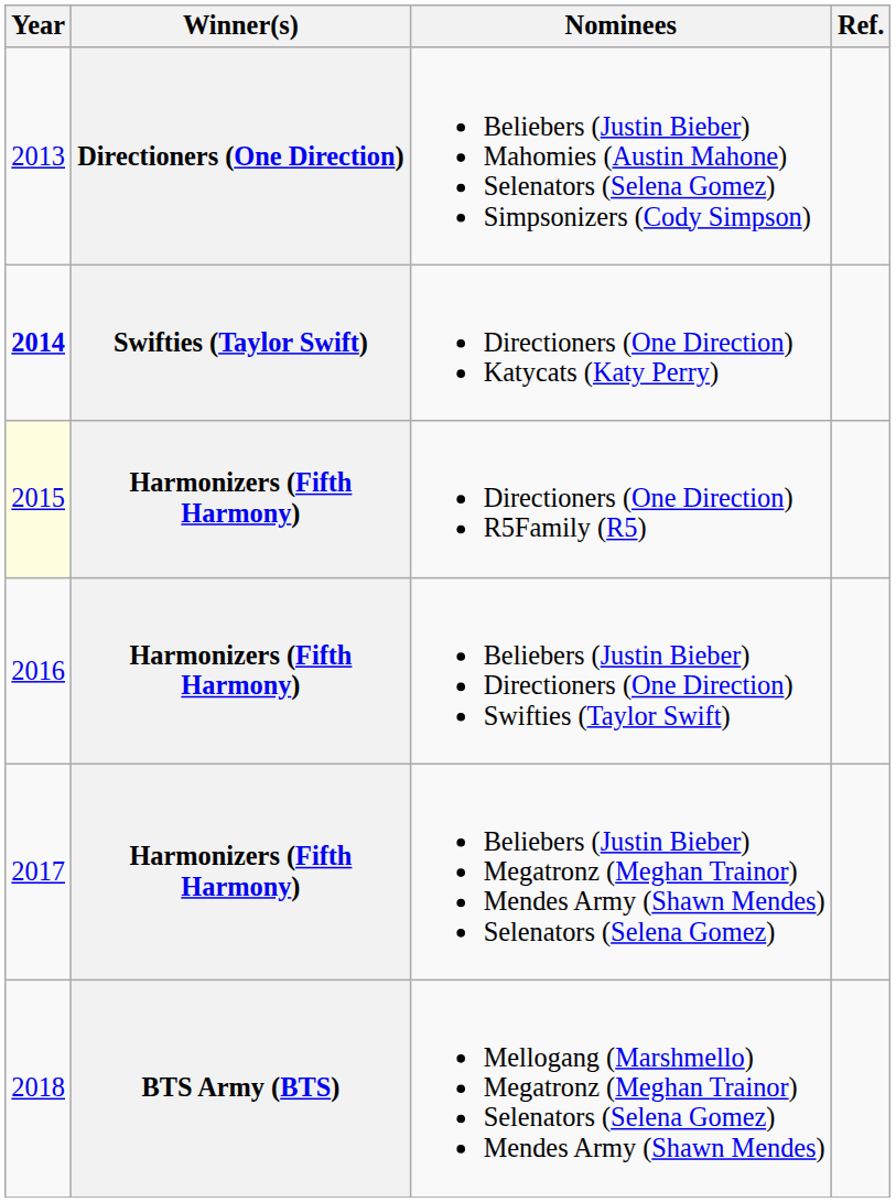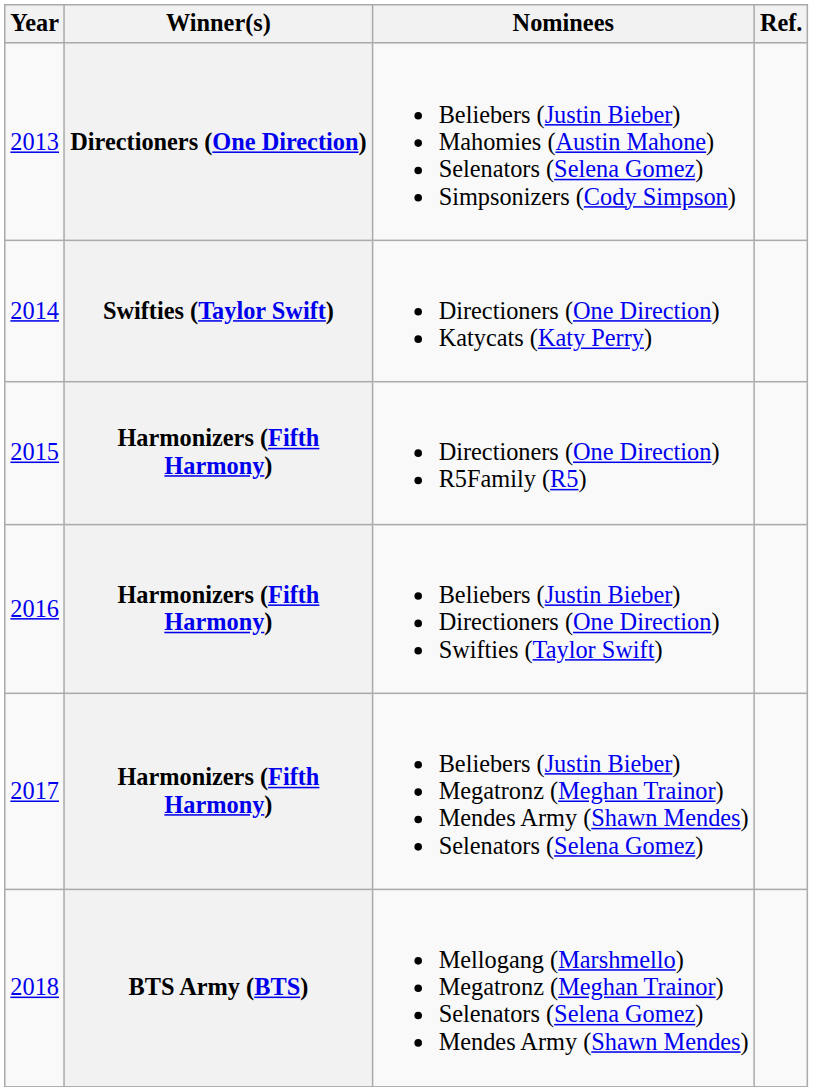Directioners (One Direction) Katycats (Katy Perry) | Year: bold -> normal
Directioners (One Direction) R5Family (R5) | Year: lightyellow background -> no background
